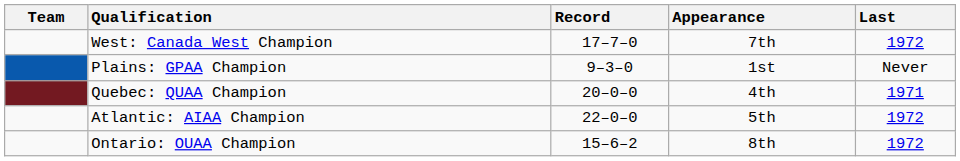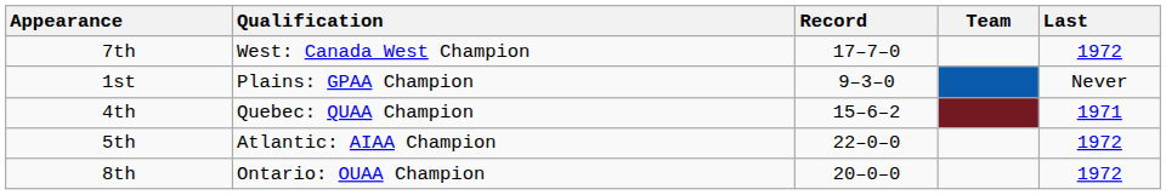columns swapped: Team <-> Appearance
Quebec: QUAA Champion | Record: 20–0–0 -> 15–6–2
Ontario: OUAA Champion | Record: 15–6–2 -> 20–0–0
